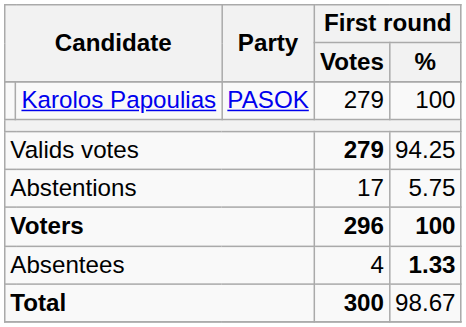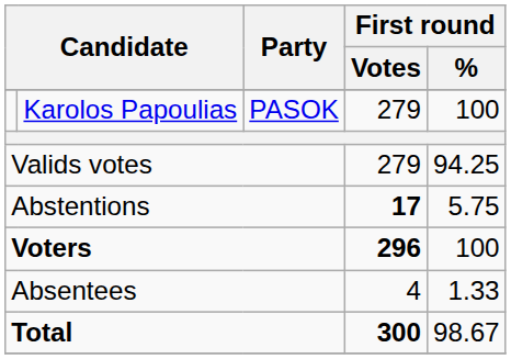Valids votes | First round / Votes: bold -> normal
Abstentions | First round / Votes: normal -> bold
Voters | First round / %: bold -> normal
Absentees | First round / %: bold -> normal
